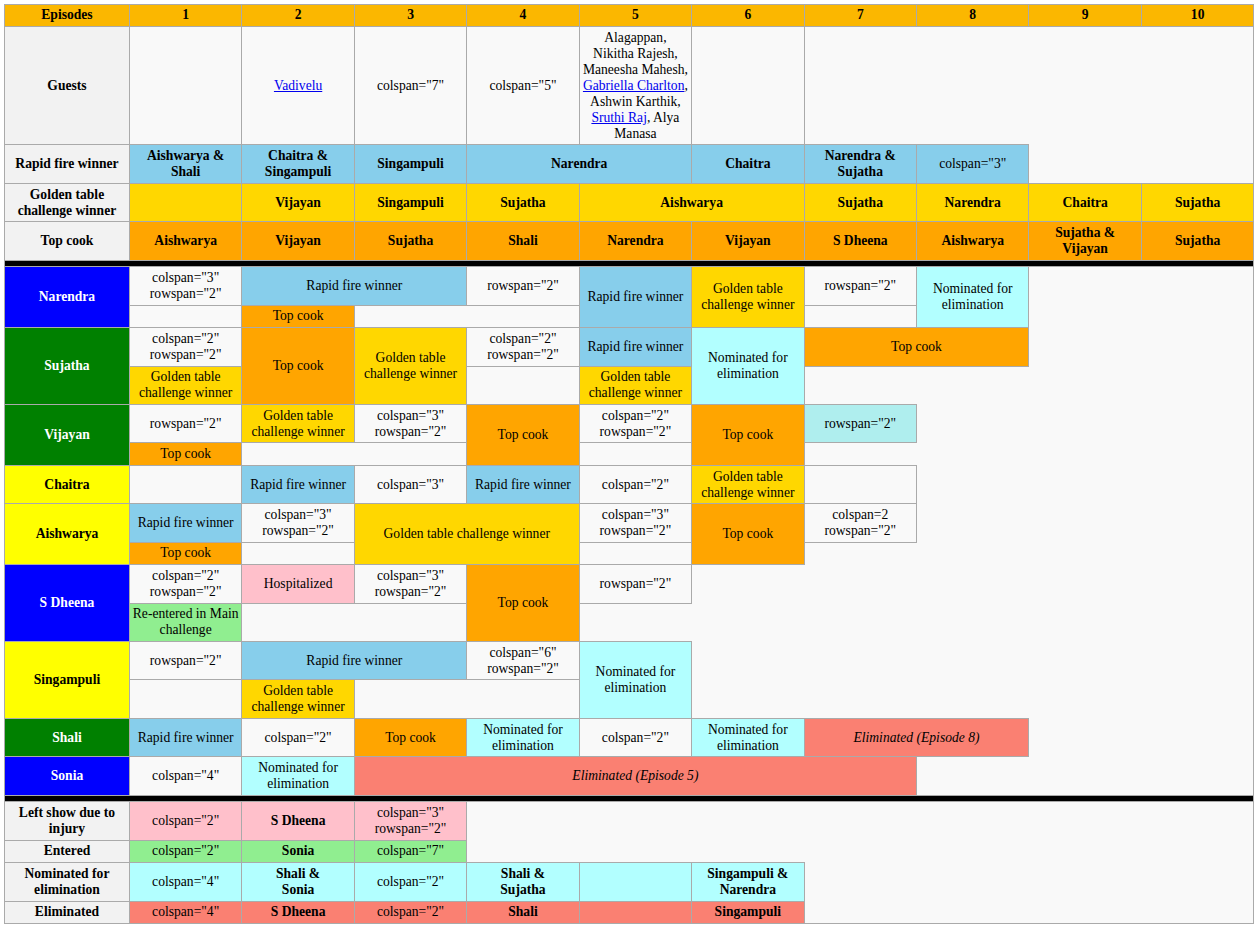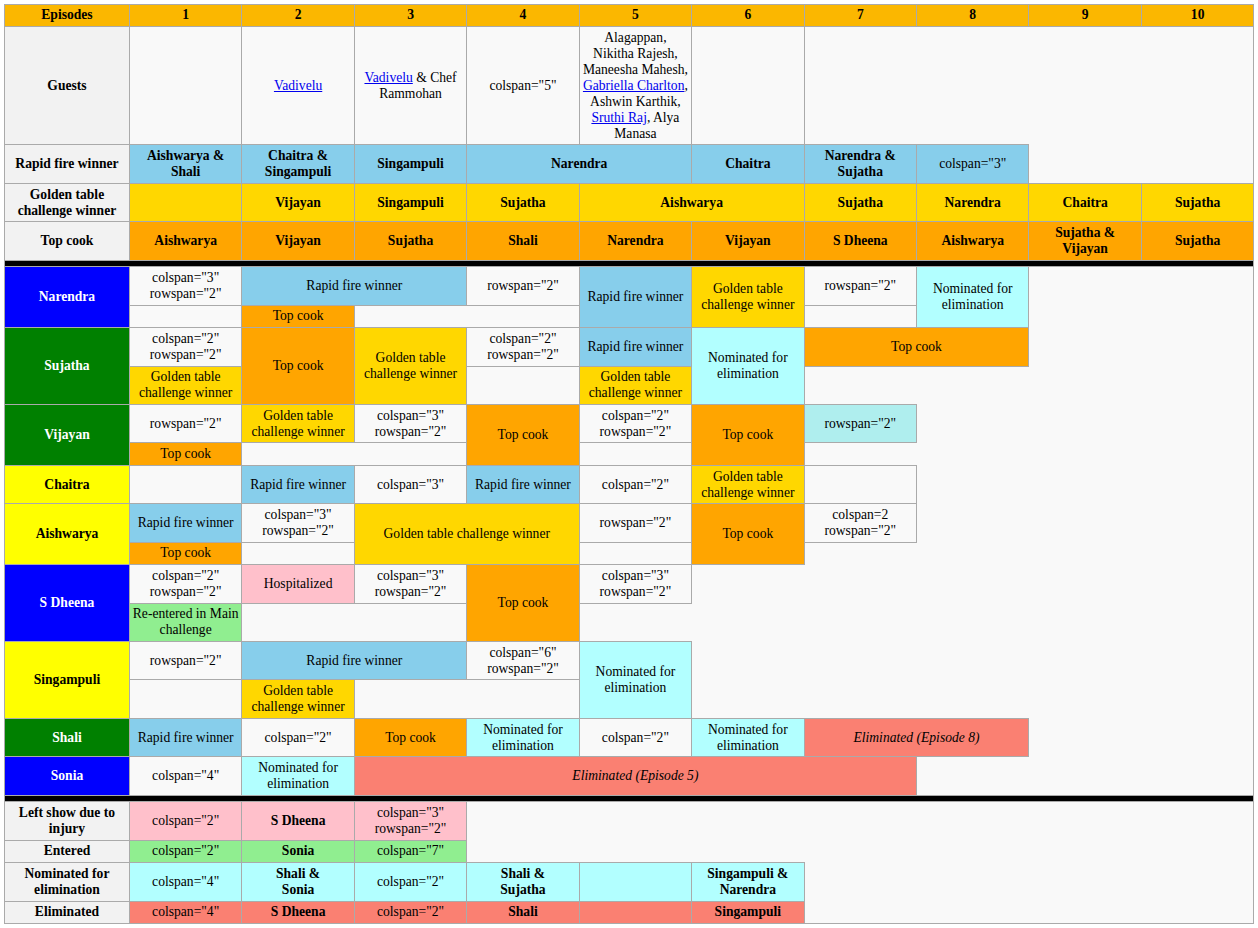Guests | 3: colspan="7" -> Vadivelu & Chef Rammohan
Aishwarya / Rapid fire winner | 5: colspan="3" rowspan="2" -> rowspan="2"
S Dheena / colspan="2" rowspan="2" | 5: rowspan="2" -> colspan="3" rowspan="2"
